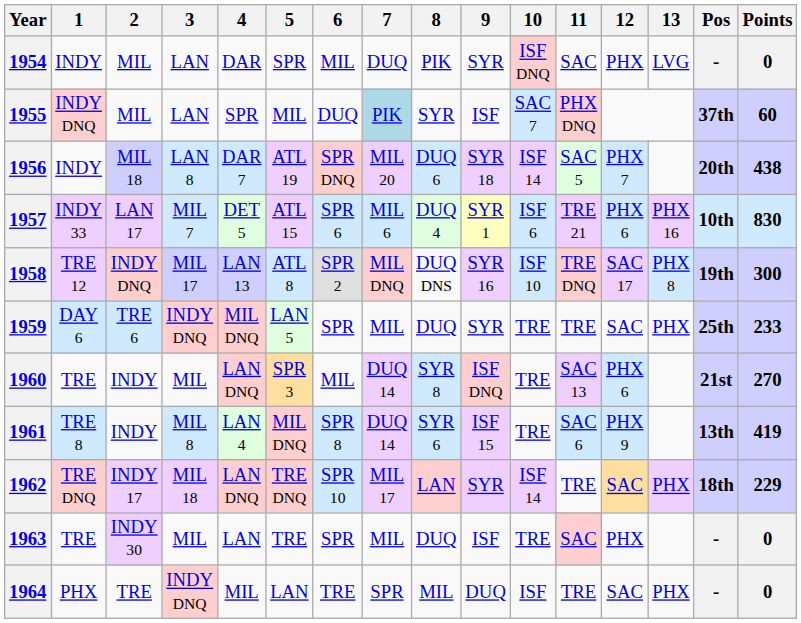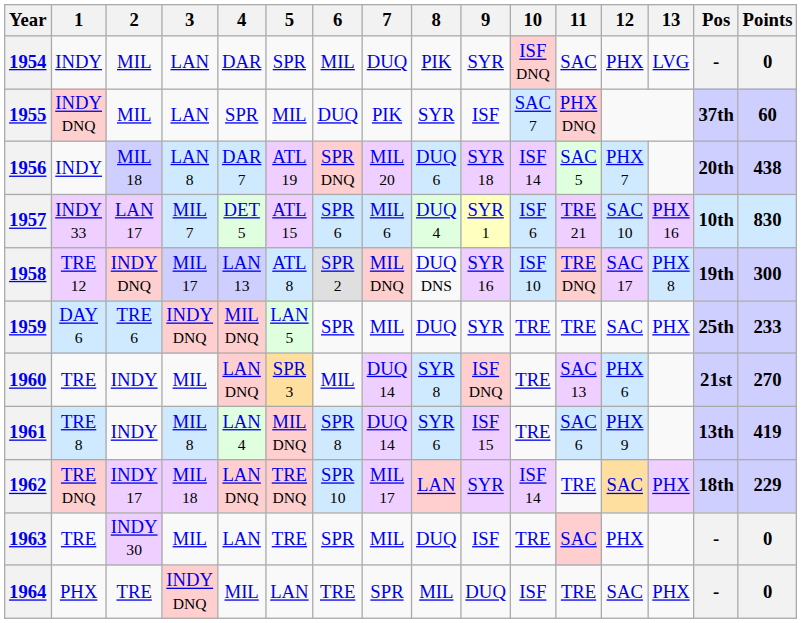1955 | 7: lightblue background -> no background
1957 | 12: PHX 6 -> SAC 10
